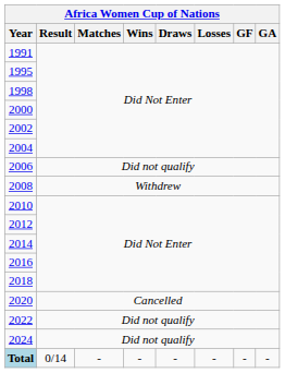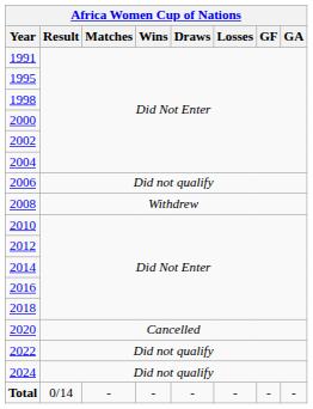Total | Africa Women Cup of Nations / Year: lightblue background -> no background
